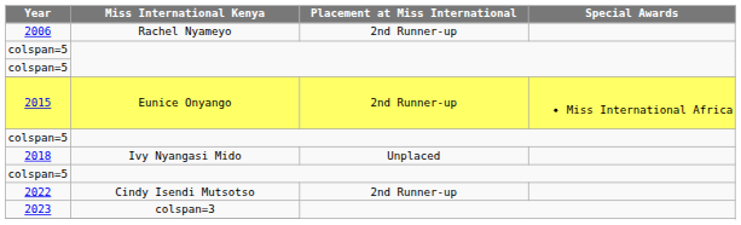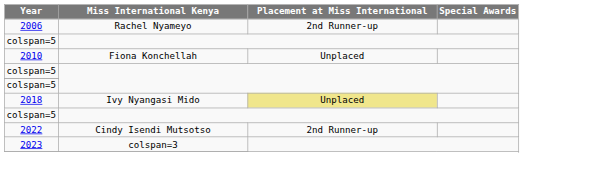+ row: 2010 | Fiona Konchellah | Unplaced
- row: 2015 | Eunice Onyango | 2nd Runner-up | Miss International Africa
2018 | Placement at Miss International: no background -> khaki background
